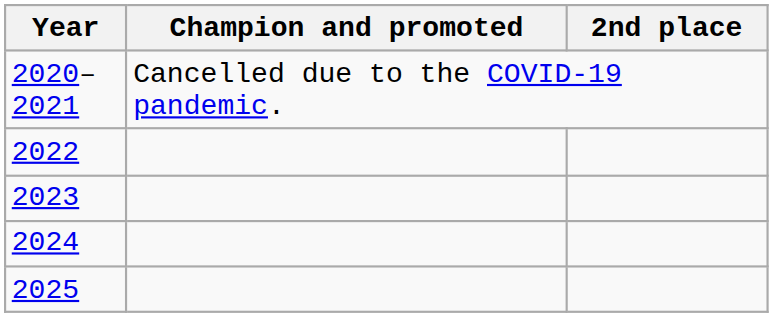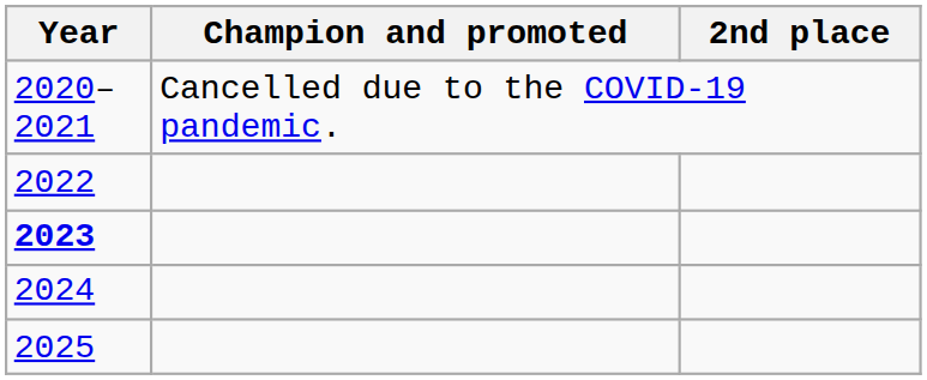2023 | Year: normal -> bold
